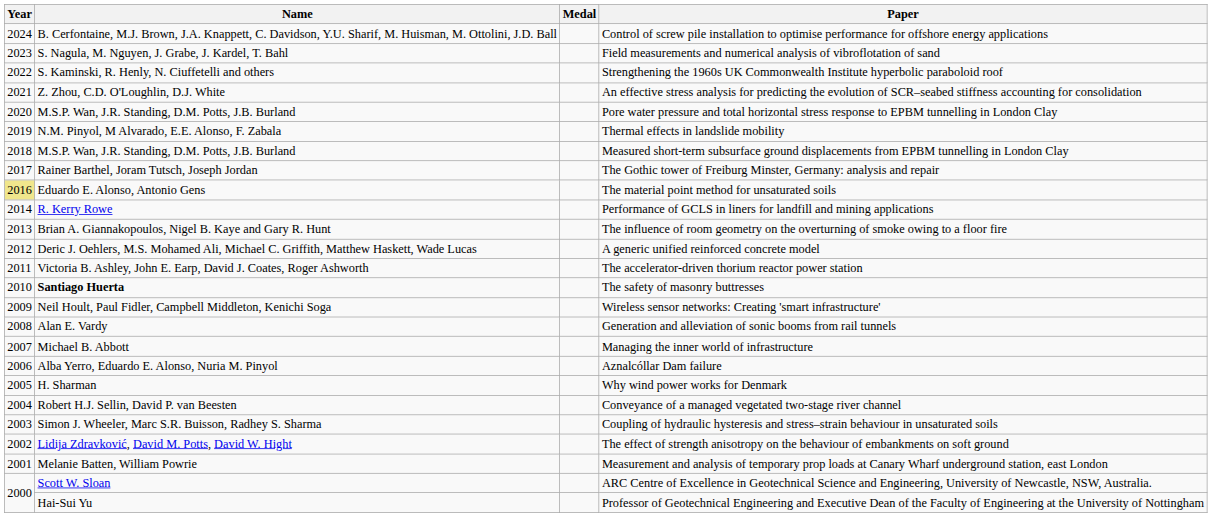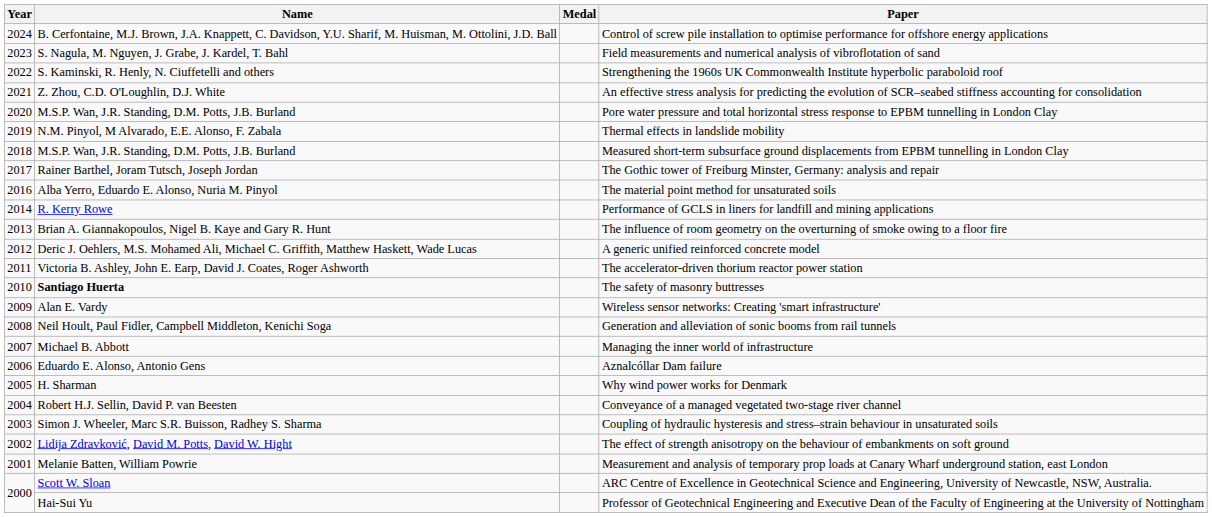The material point method for unsaturated soils | Year: khaki background -> no background
The material point method for unsaturated soils | Name: Eduardo E. Alonso, Antonio Gens -> Alba Yerro, Eduardo E. Alonso, Nuria M. Pinyol
Wireless sensor networks: Creating 'smart infrastructure' | Name: Neil Hoult, Paul Fidler, Campbell Middleton, Kenichi Soga -> Alan E. Vardy
Generation and alleviation of sonic booms from rail tunnels | Name: Alan E. Vardy -> Neil Hoult, Paul Fidler, Campbell Middleton, Kenichi Soga
Aznalcóllar Dam failure | Name: Alba Yerro, Eduardo E. Alonso, Nuria M. Pinyol -> Eduardo E. Alonso, Antonio Gens
